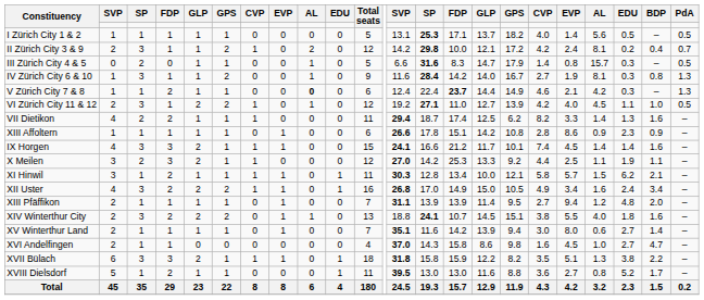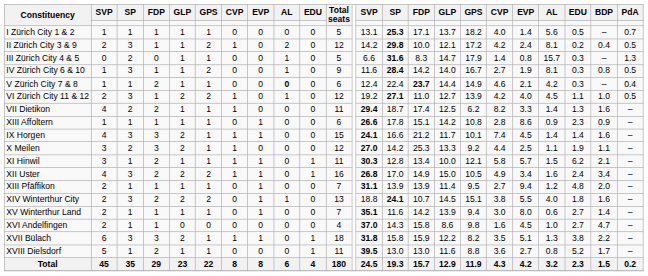I Zürich City 1 & 2 | PdA: 0.5 -> 0.7
II Zürich City 3 & 9 | PdA: 0.7 -> 0.5
III Zürich City 4 & 5 | PdA: 0.5 -> 1.3
IV Zürich City 6 & 10 | PdA: 1.3 -> 0.5
V Zürich City 7 & 8 | PdA: 1.3 -> 0.4
